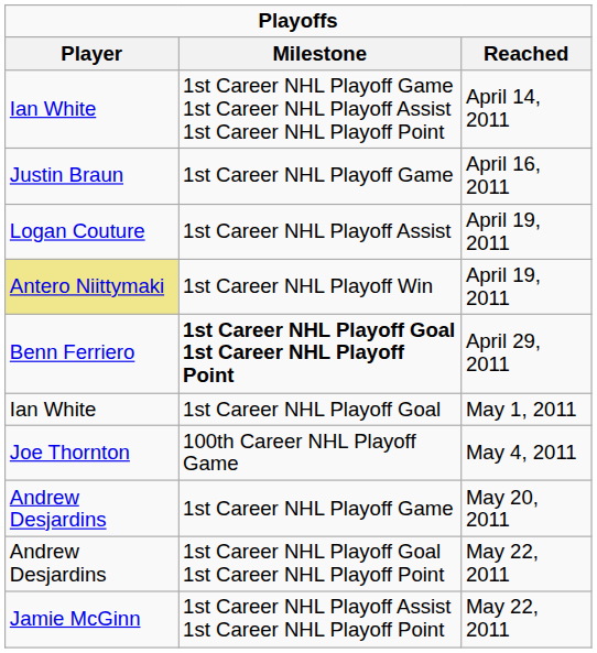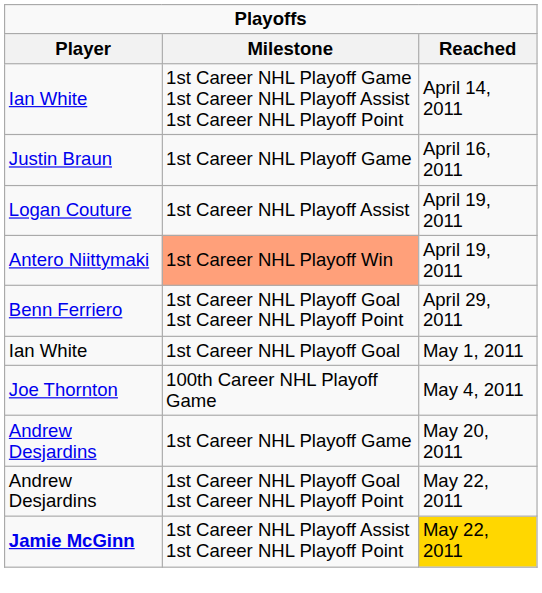row 6 | Player: khaki background -> no background
row 6 | Milestone: no background -> lightsalmon background
row 7 | Milestone: bold -> normal
row 12 | Player: normal -> bold
row 12 | Reached: no background -> gold background
